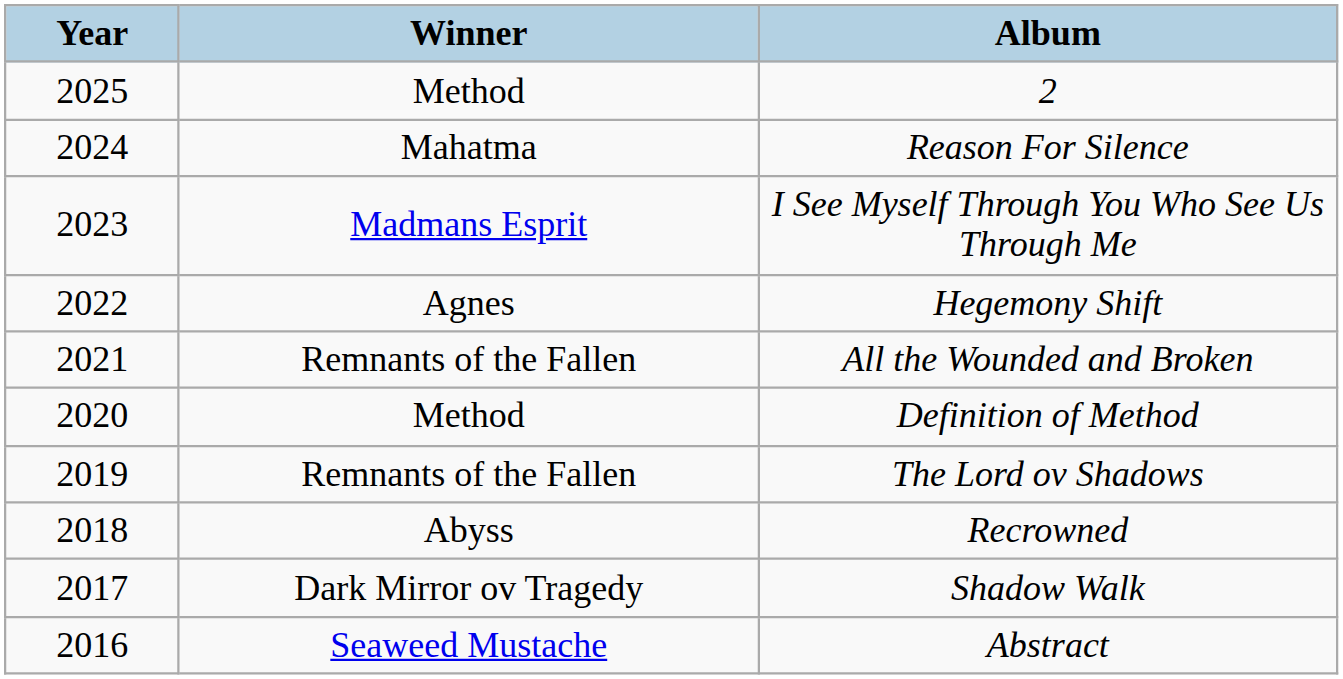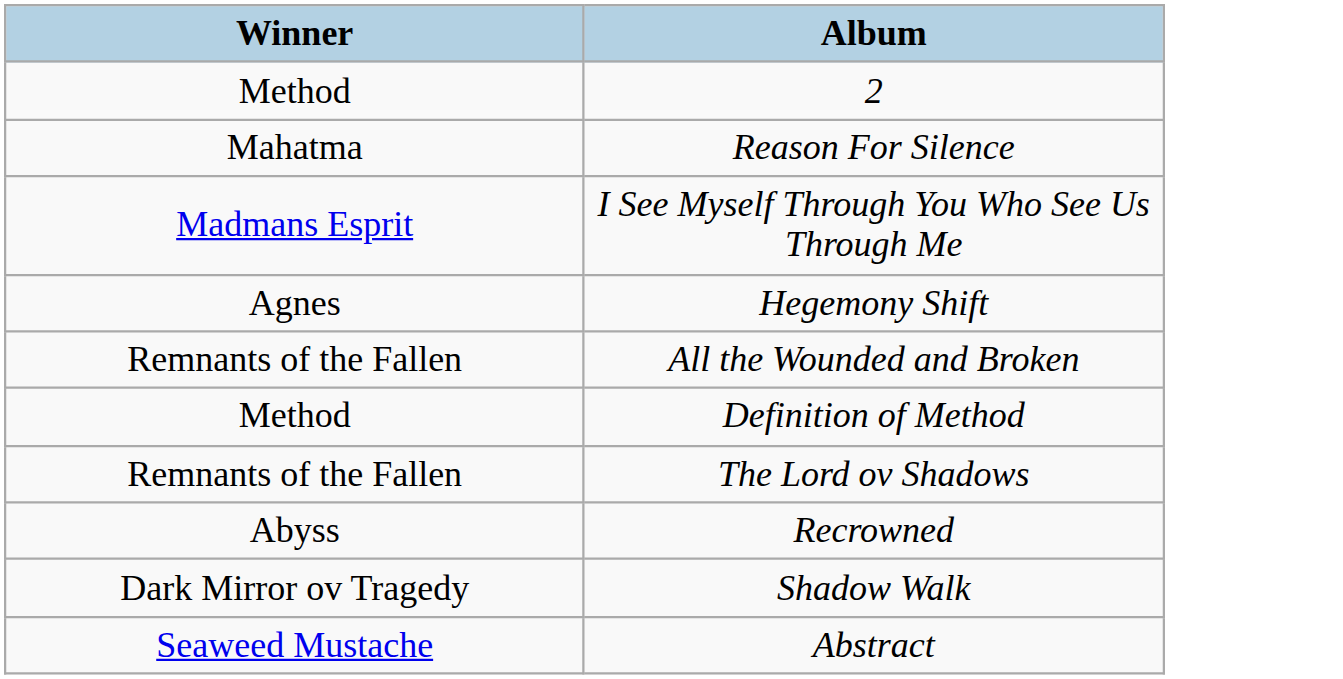- column: Year | 2025 | 2024 | 2023 | 2022 | 2021 | 2020 | 2019 | 2018 | 2017 | 2016
